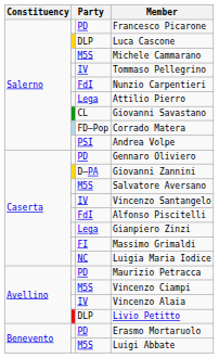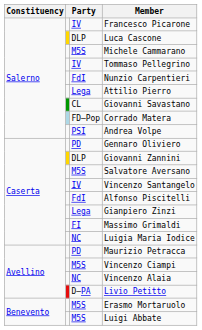Francesco Picarone | column 3: PD -> IV
Giovanni Zannini | column 3: D–PA -> DLP
Vincenzo Alaia | column 3: IV -> NC
Livio Petitto | column 3: DLP -> D–PA
Erasmo Mortaruolo | column 3: PD -> M5S
